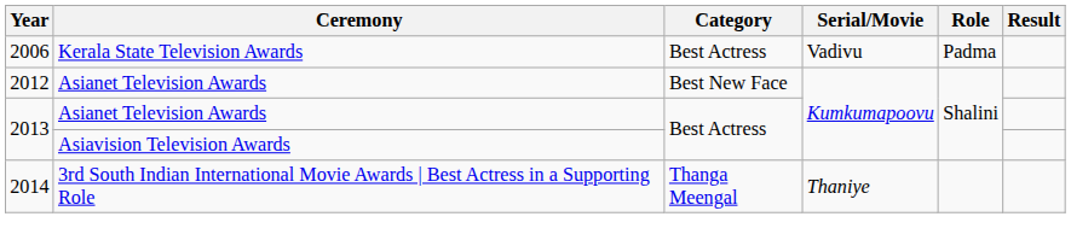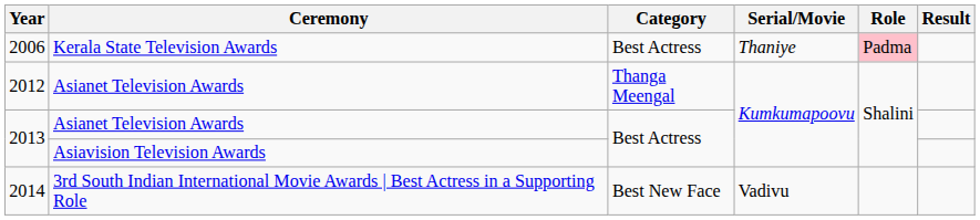2006 | Serial/Movie: Vadivu -> Thaniye
2006 | Role: no background -> pink background
2012 | Category: Best New Face -> Thanga Meengal
2014 | Category: Thanga Meengal -> Best New Face
2014 | Serial/Movie: Thaniye -> Vadivu
